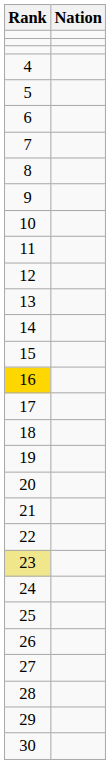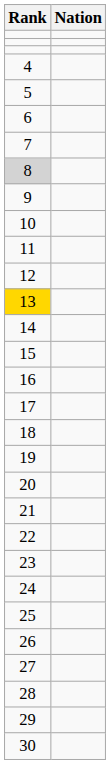row 9 | Rank: no background -> lightgrey background
row 14 | Rank: no background -> gold background
row 17 | Rank: gold background -> no background
row 24 | Rank: khaki background -> no background
